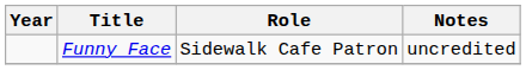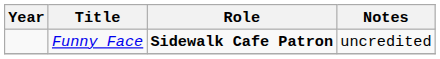Funny Face | Role: normal -> bold
